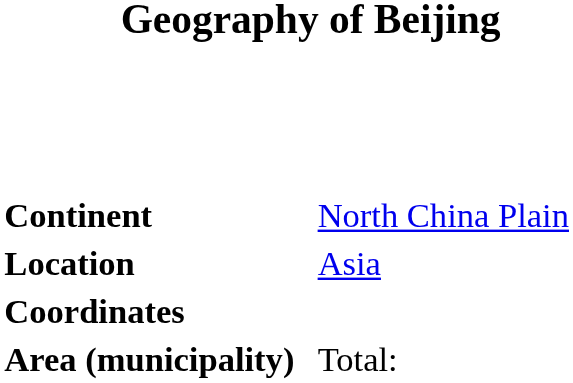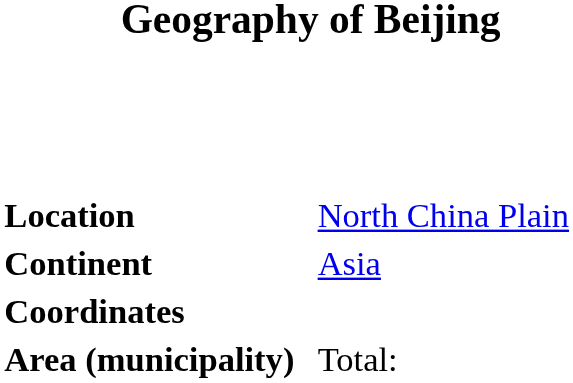row 2 | column 1: Continent -> Location
row 3 | column 1: Location -> Continent
